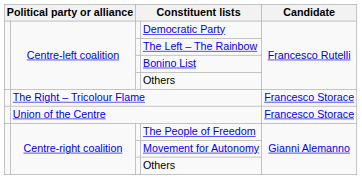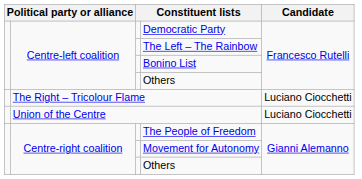The Right – Tricolour Flame | Candidate: Francesco Storace -> Luciano Ciocchetti
Union of the Centre | Candidate: Francesco Storace -> Luciano Ciocchetti
